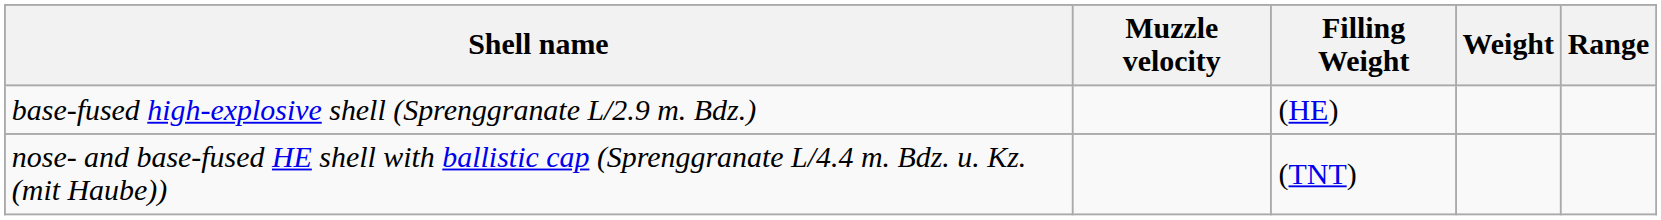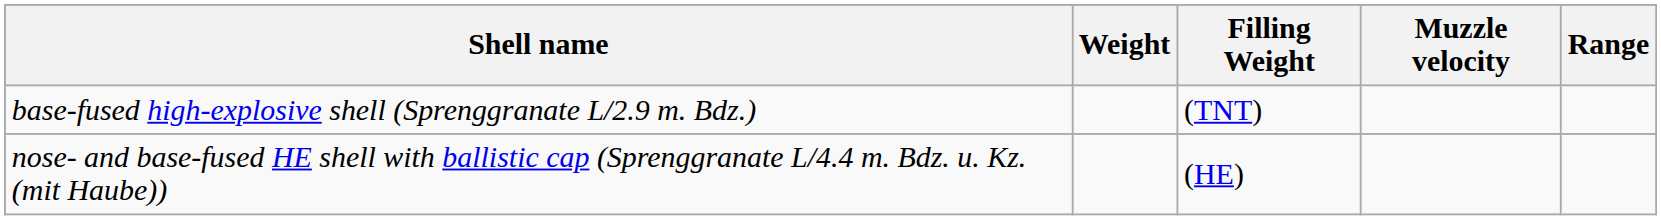columns swapped: Weight <-> Muzzle velocity
row 2 | Filling Weight: (HE) -> (TNT)
row 3 | Filling Weight: (TNT) -> (HE)
